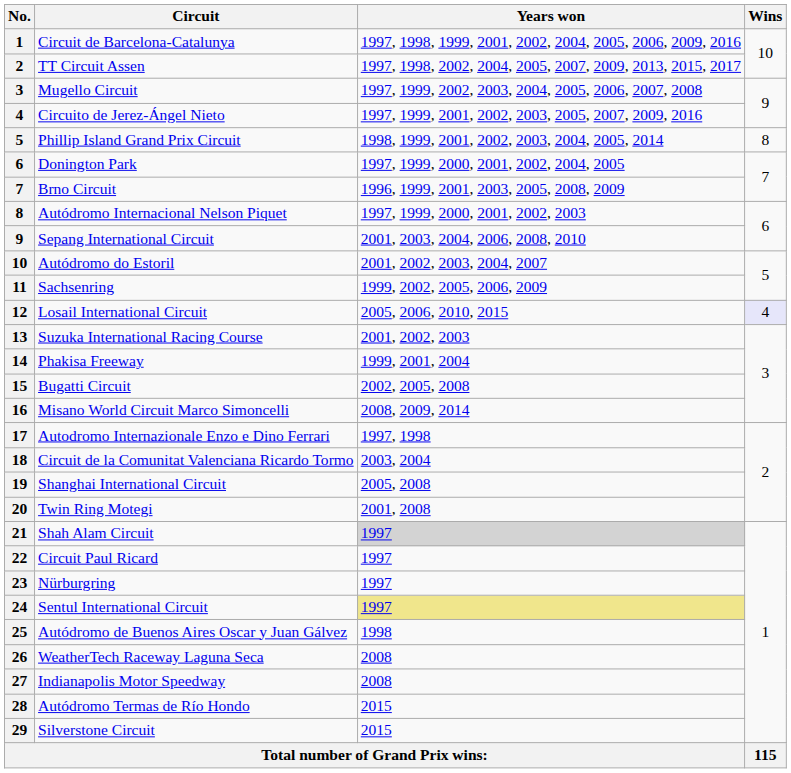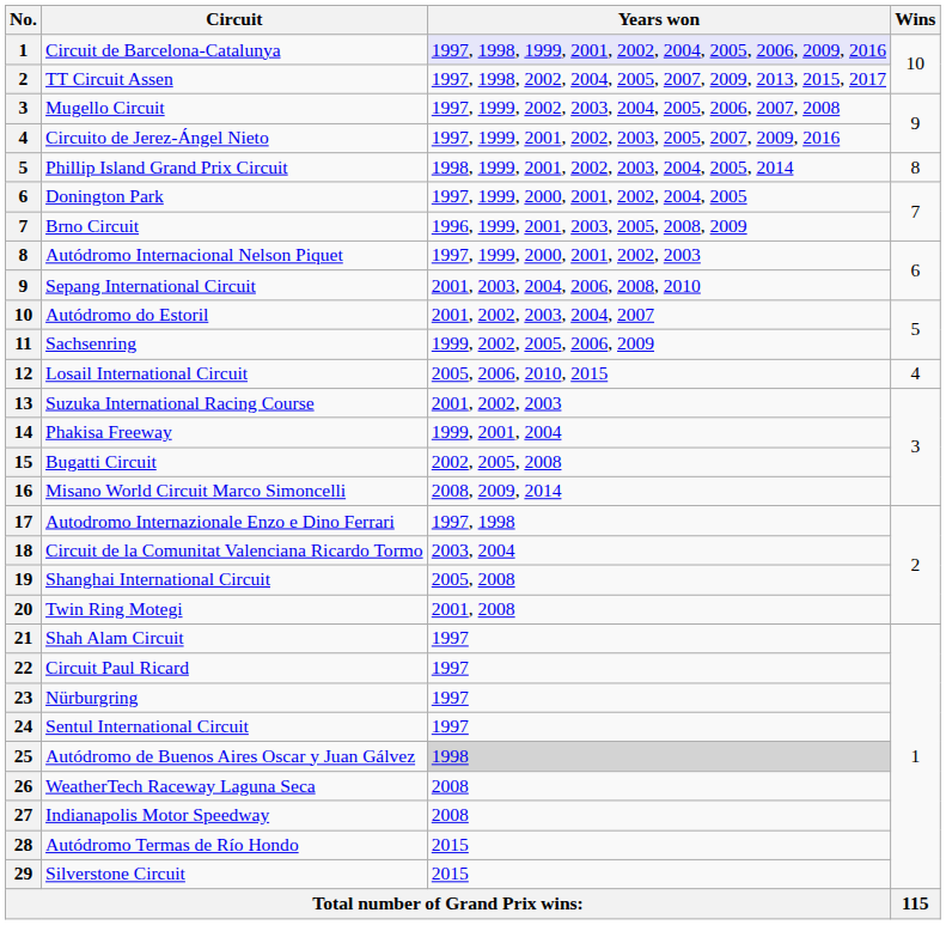Circuit de Barcelona-Catalunya | Years won: no background -> lavender background
Losail International Circuit | Wins: lavender background -> no background
Shah Alam Circuit | Years won: lightgrey background -> no background
Sentul International Circuit | Years won: khaki background -> no background
Autódromo de Buenos Aires Oscar y Juan Gálvez | Years won: no background -> lightgrey background
